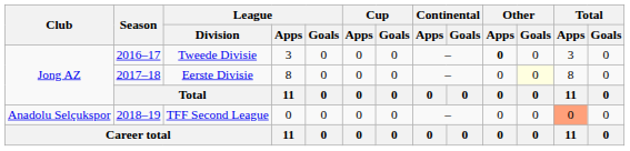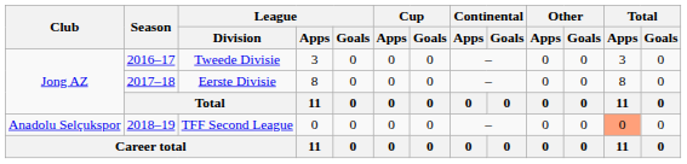Tweede Divisie | Other / Apps: bold -> normal
Eerste Divisie | Other / Goals: lightyellow background -> no background
